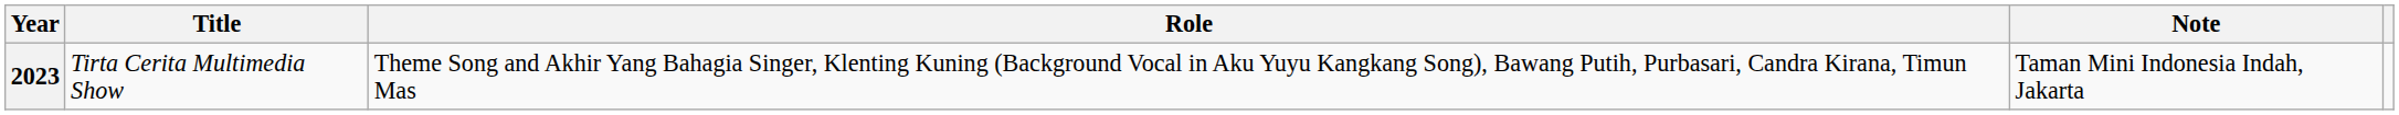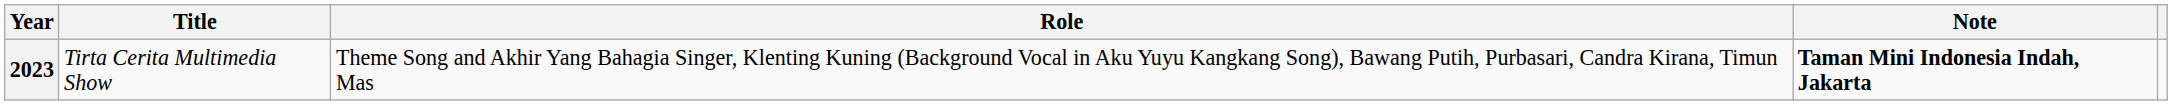2023 | Note: normal -> bold
